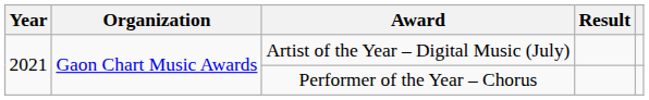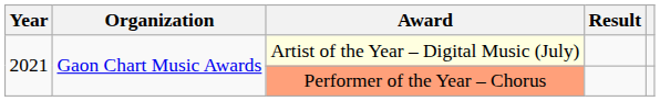Artist of the Year – Digital Music (July) | Award: no background -> lightyellow background
Performer of the Year – Chorus | Award: no background -> lightsalmon background
